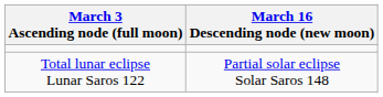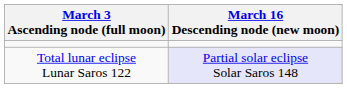row 3 | March 16 Descending node (new moon): no background -> lavender background
